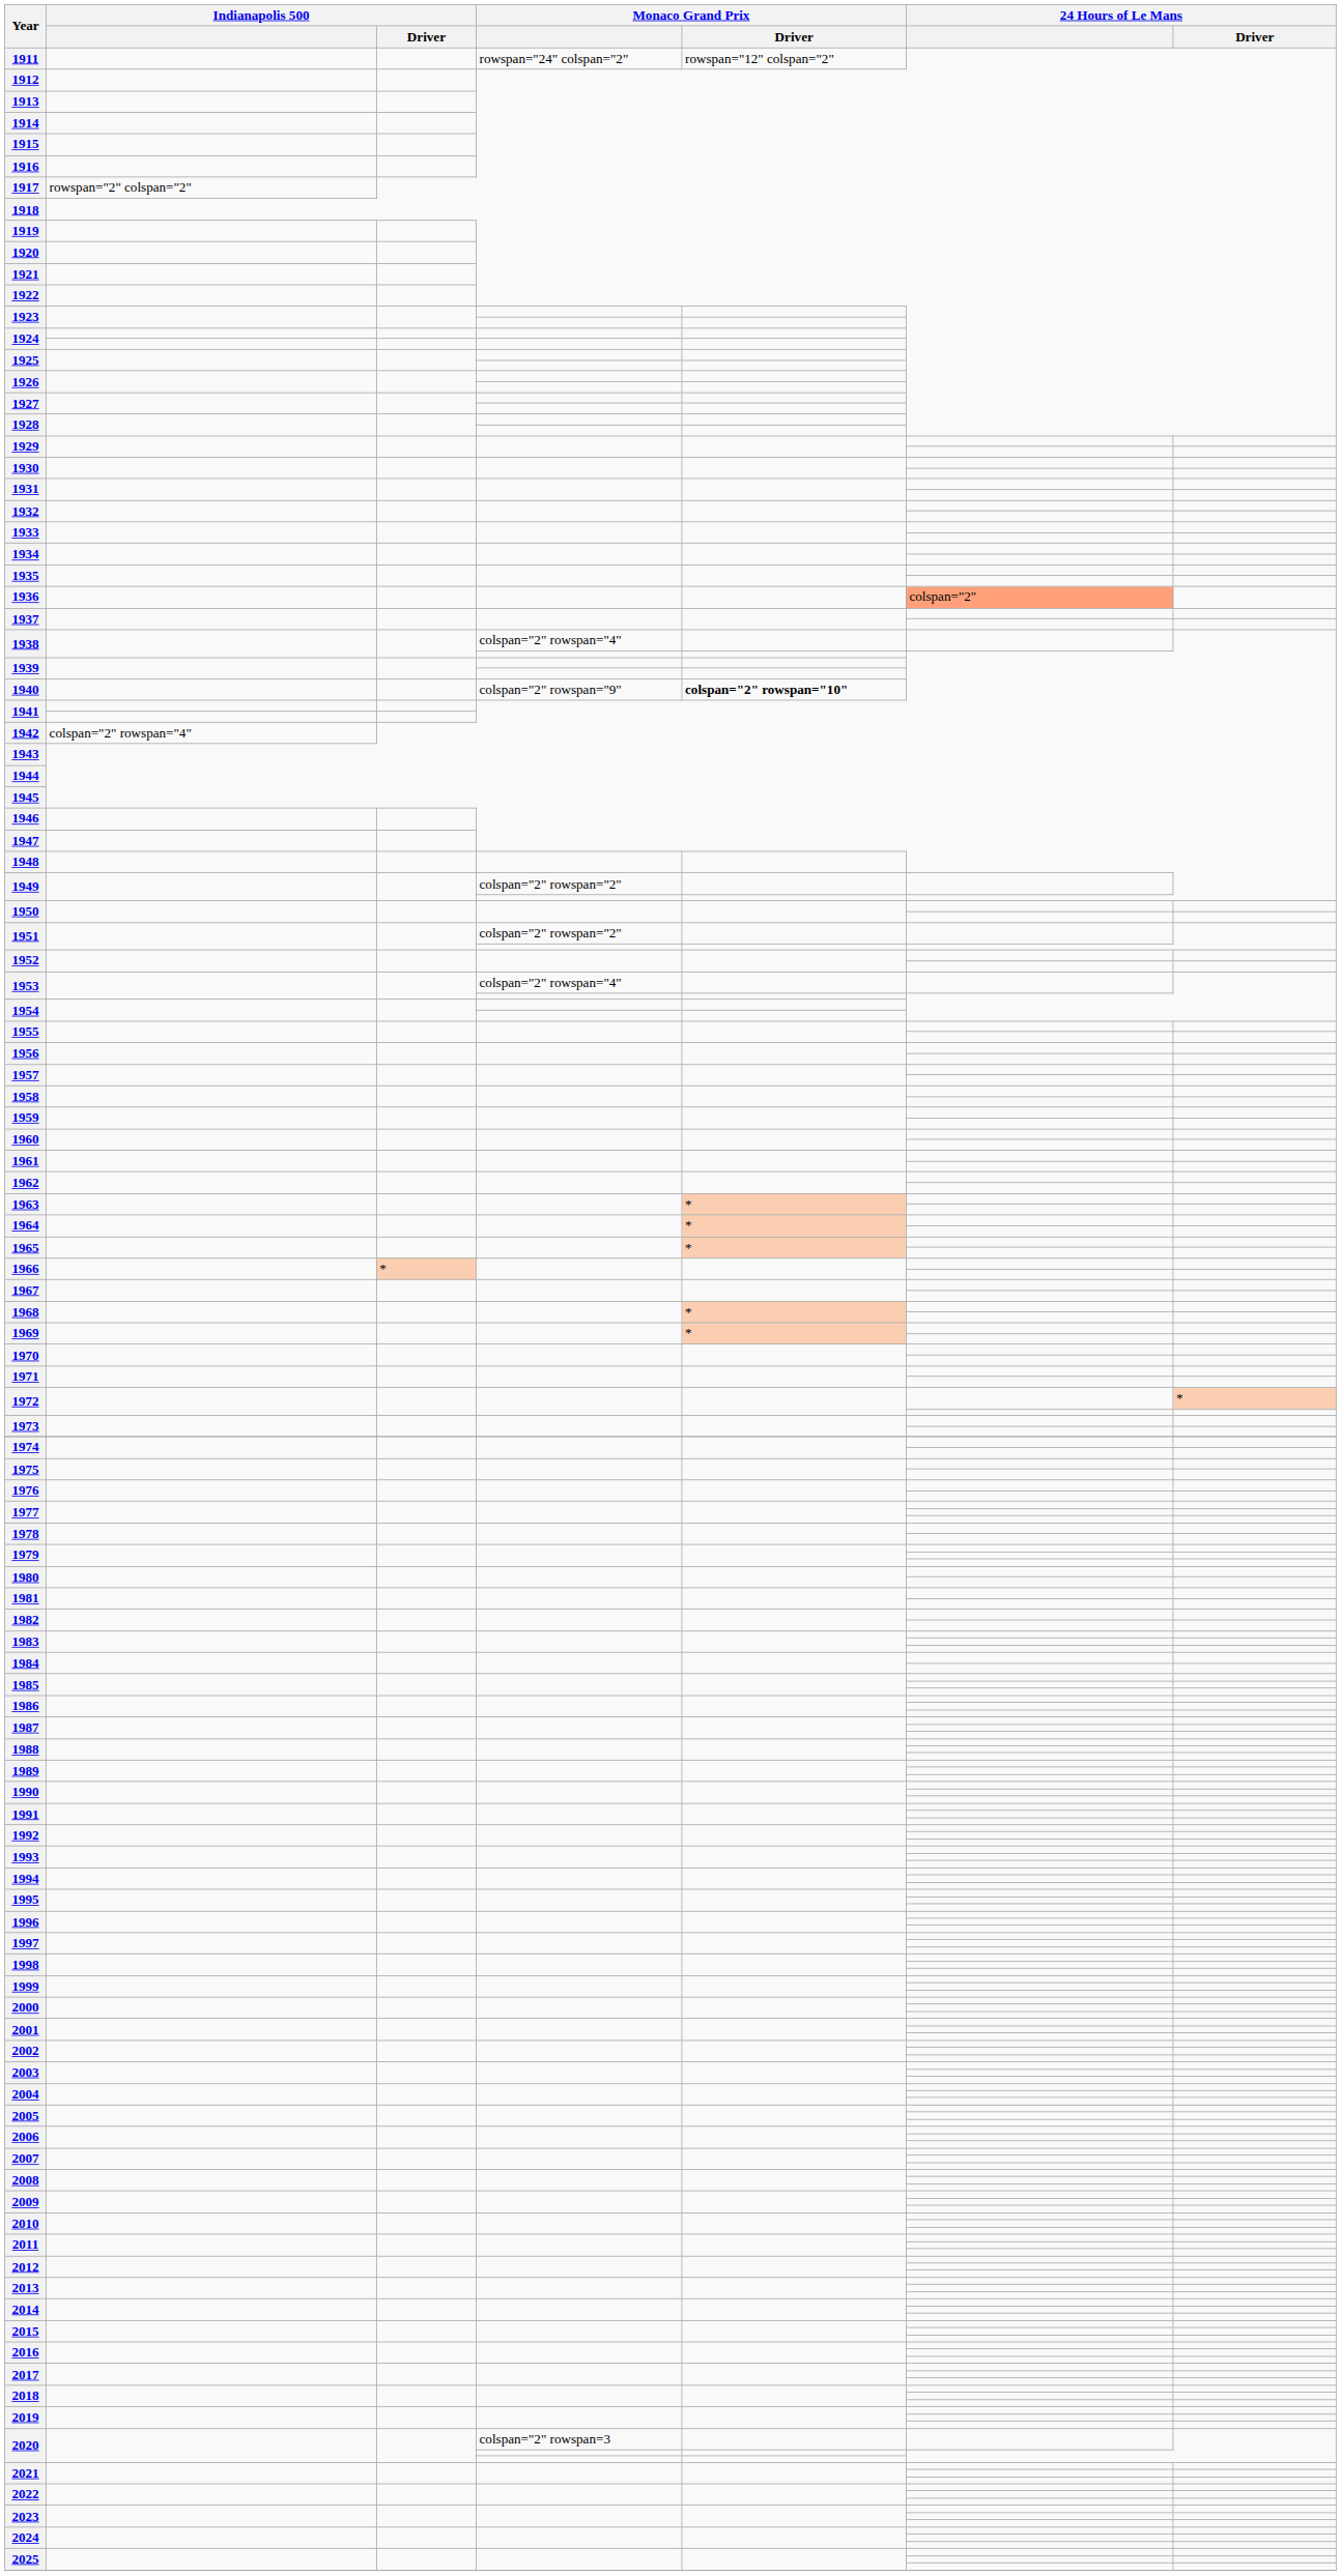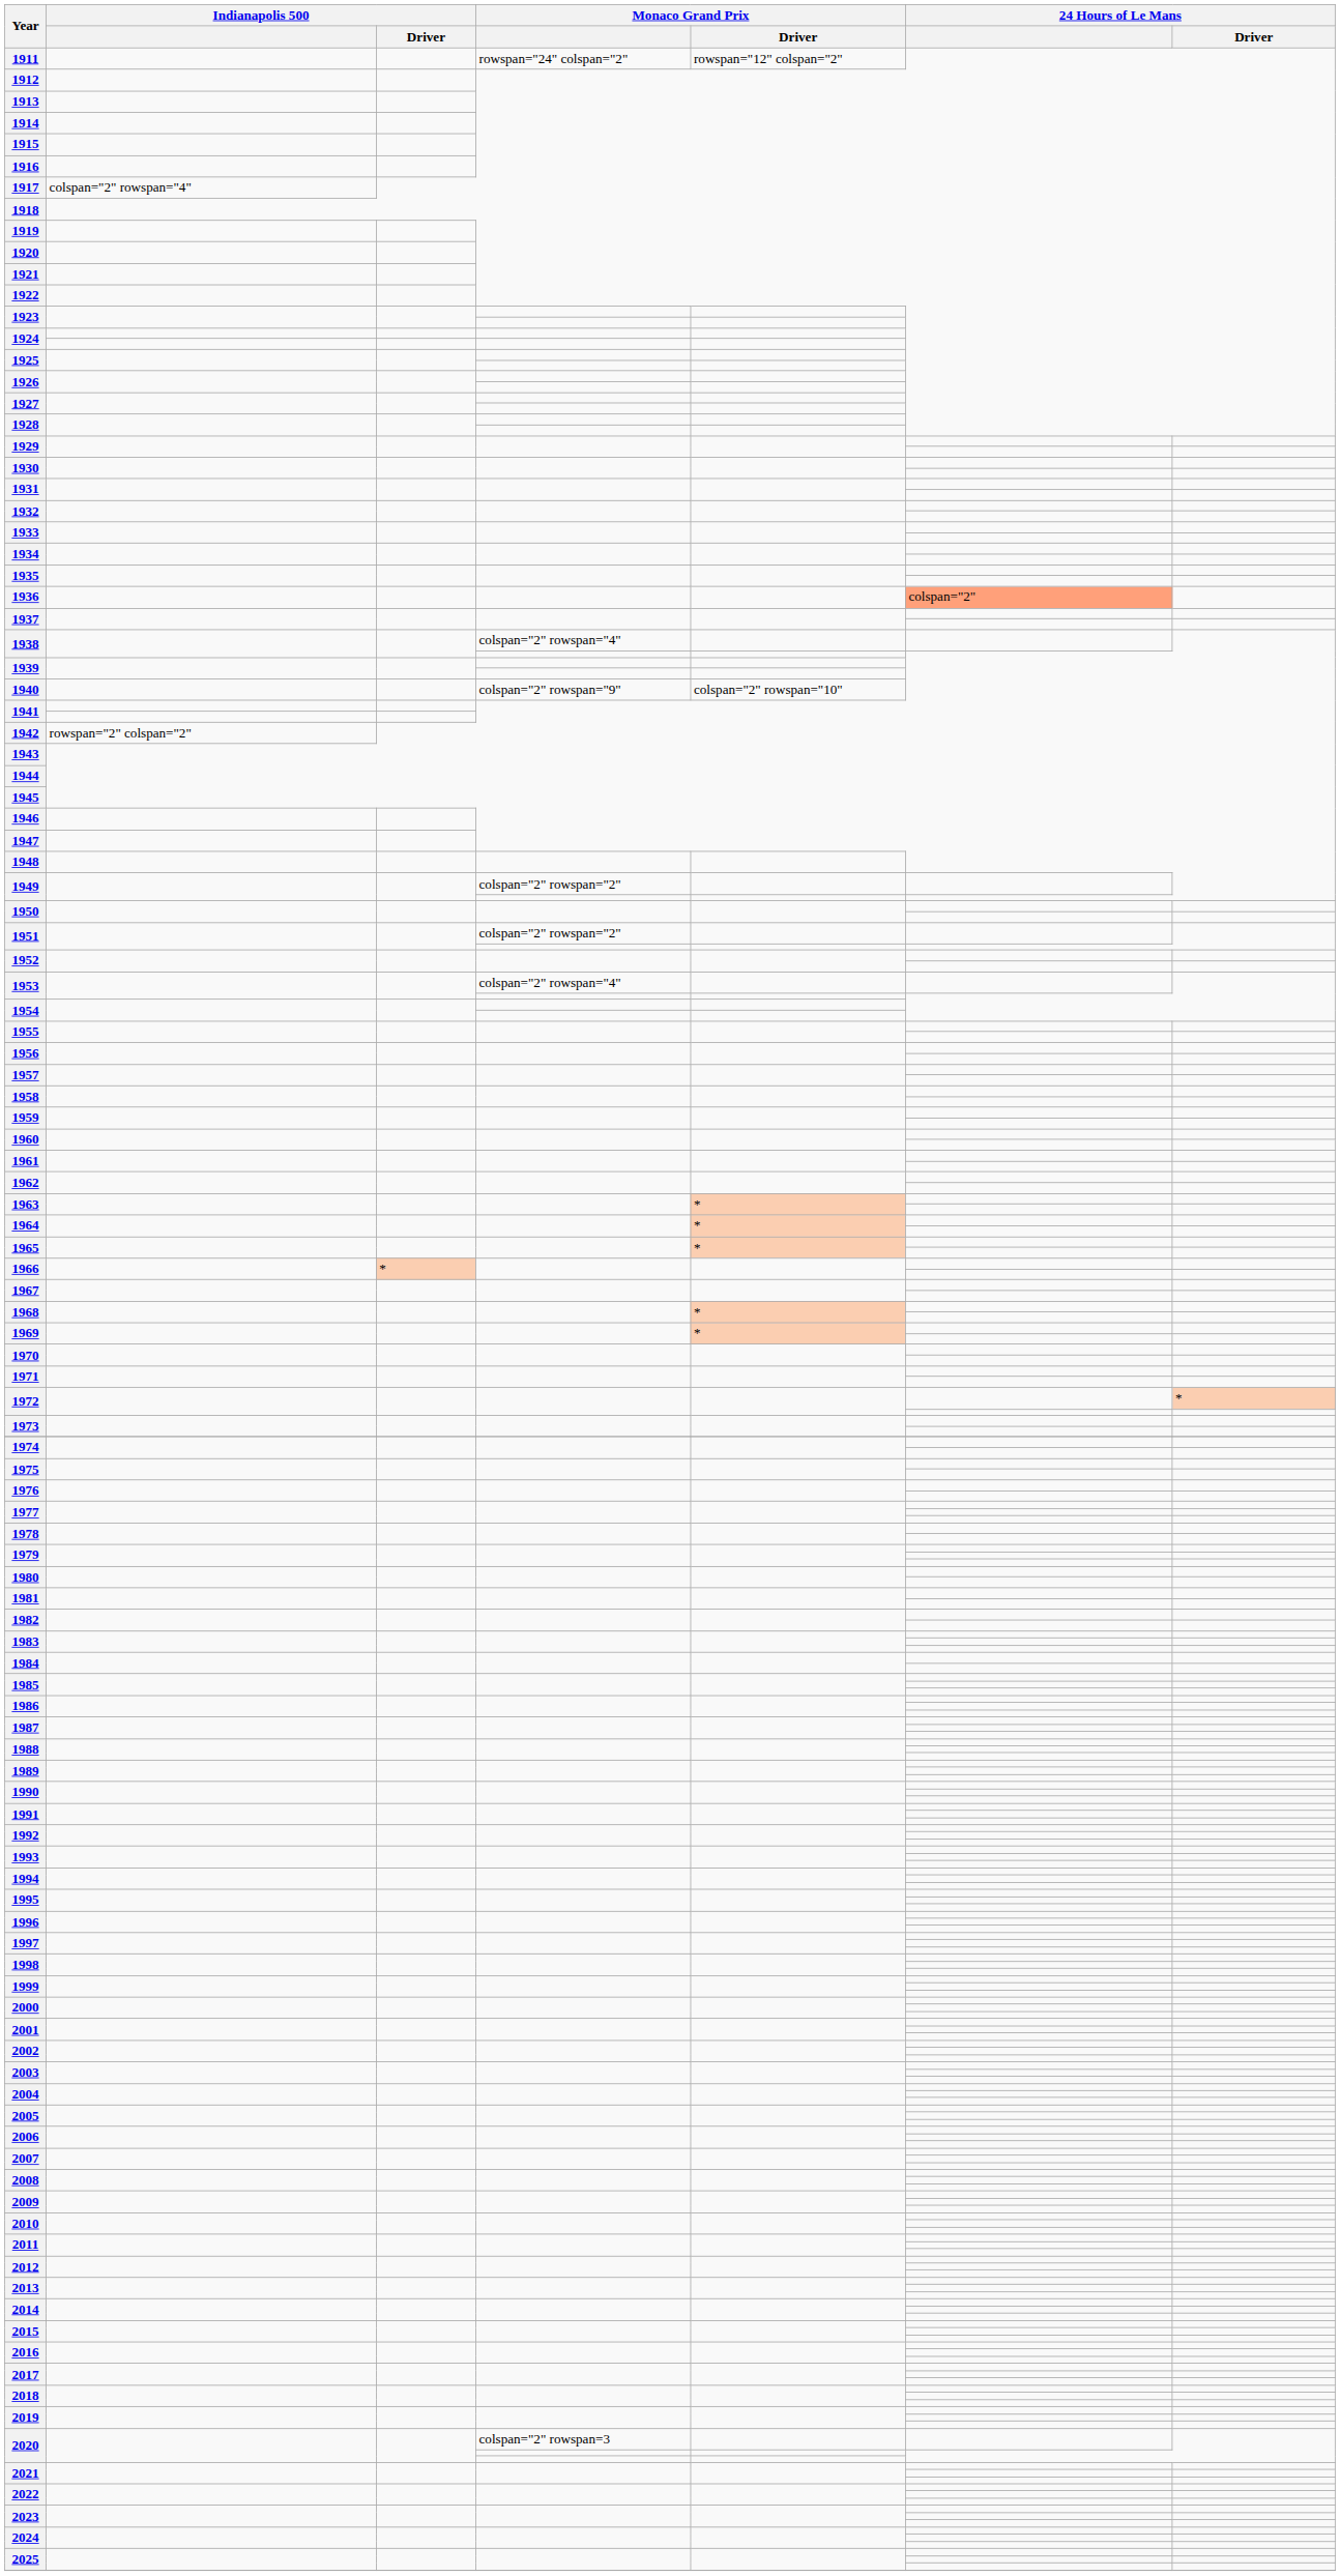1917 | Indianapolis 500: rowspan="2" colspan="2" -> colspan="2" rowspan="4"
1940 | Monaco Grand Prix / Driver: bold -> normal
1942 | Indianapolis 500: colspan="2" rowspan="4" -> rowspan="2" colspan="2"
